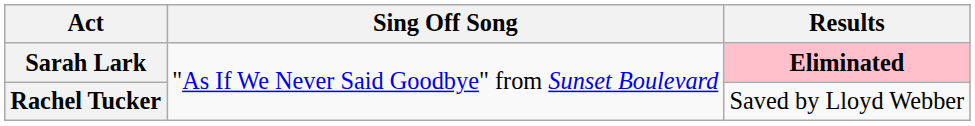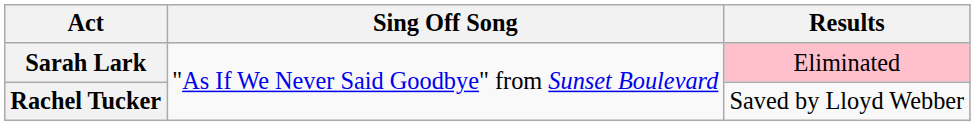Sarah Lark | Results: bold -> normal
